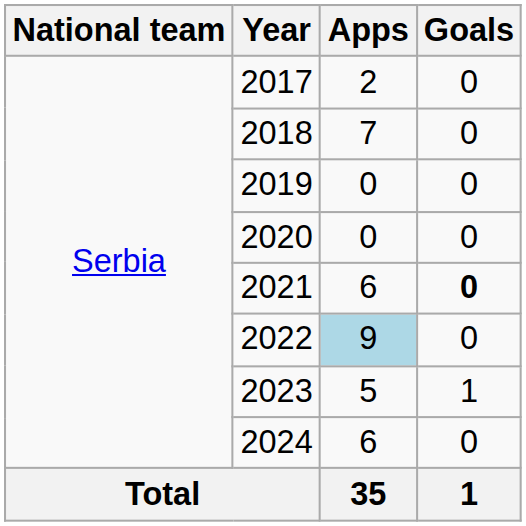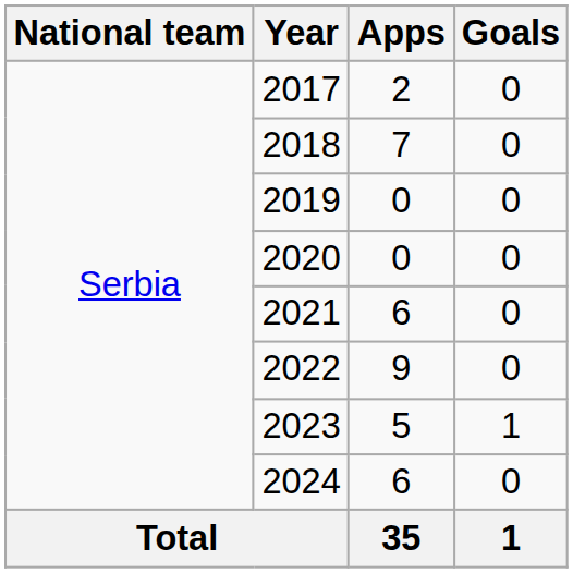2021 | Goals: bold -> normal
2022 | Apps: lightblue background -> no background
